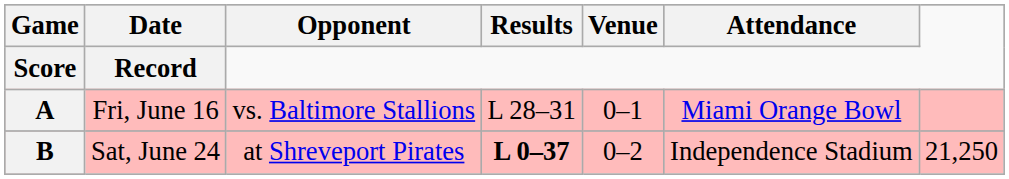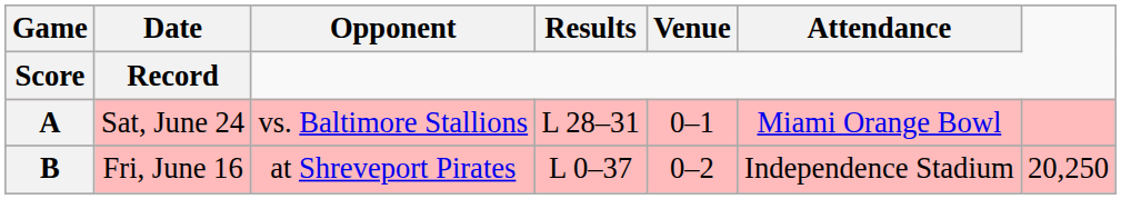A | Date / Record: Fri, June 16 -> Sat, June 24
B | Date / Record: Sat, June 24 -> Fri, June 16
B | Results: bold -> normal
B | column 7: 21,250 -> 20,250
